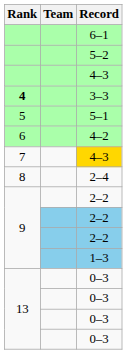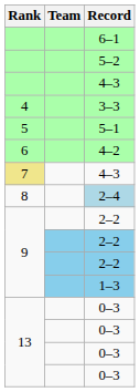3–3 | Rank: bold -> normal
7 / 4–3 | Rank: no background -> khaki background
7 / 4–3 | Record: gold background -> no background
2–4 | Record: no background -> lightblue background
